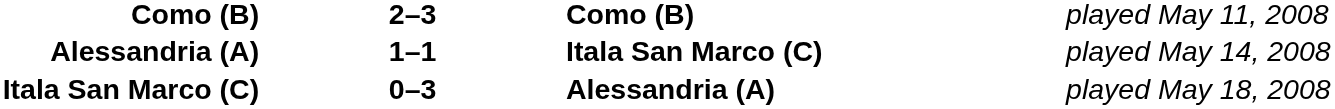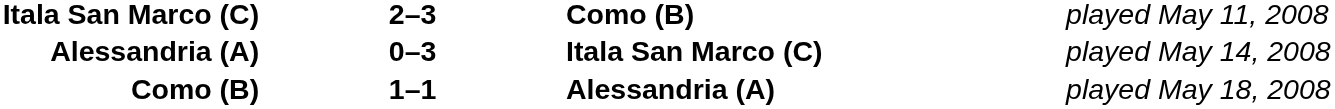row 1 | column 1: Como (B) -> Itala San Marco (C)
row 2 | column 2: 1–1 -> 0–3
row 3 | column 1: Itala San Marco (C) -> Como (B)
row 3 | column 2: 0–3 -> 1–1
